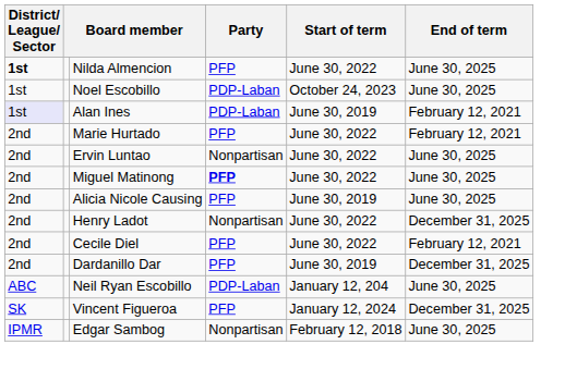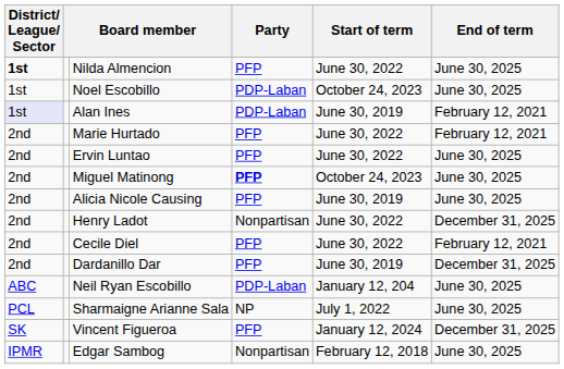Ervin Luntao | Party: Nonpartisan -> PFP
Miguel Matinong | Start of term: June 30, 2022 -> October 24, 2023
+ row: PCL | Sharmaigne Arianne Sala | NP | July 1, 2022 | June 30, 2025
